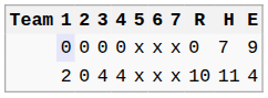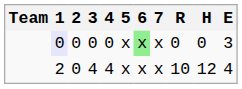row 2 | 6: no background -> lightgreen background
row 2 | H: 7 -> 0
row 2 | E: 9 -> 3
row 3 | H: 11 -> 12
